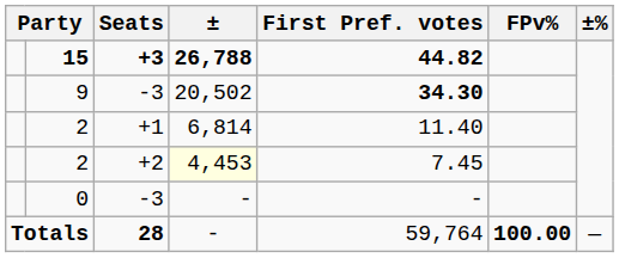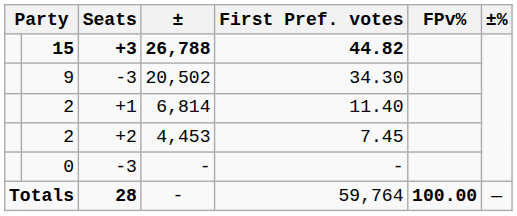9 | First Pref. votes: bold -> normal
2 / +2 | ±: lightyellow background -> no background
